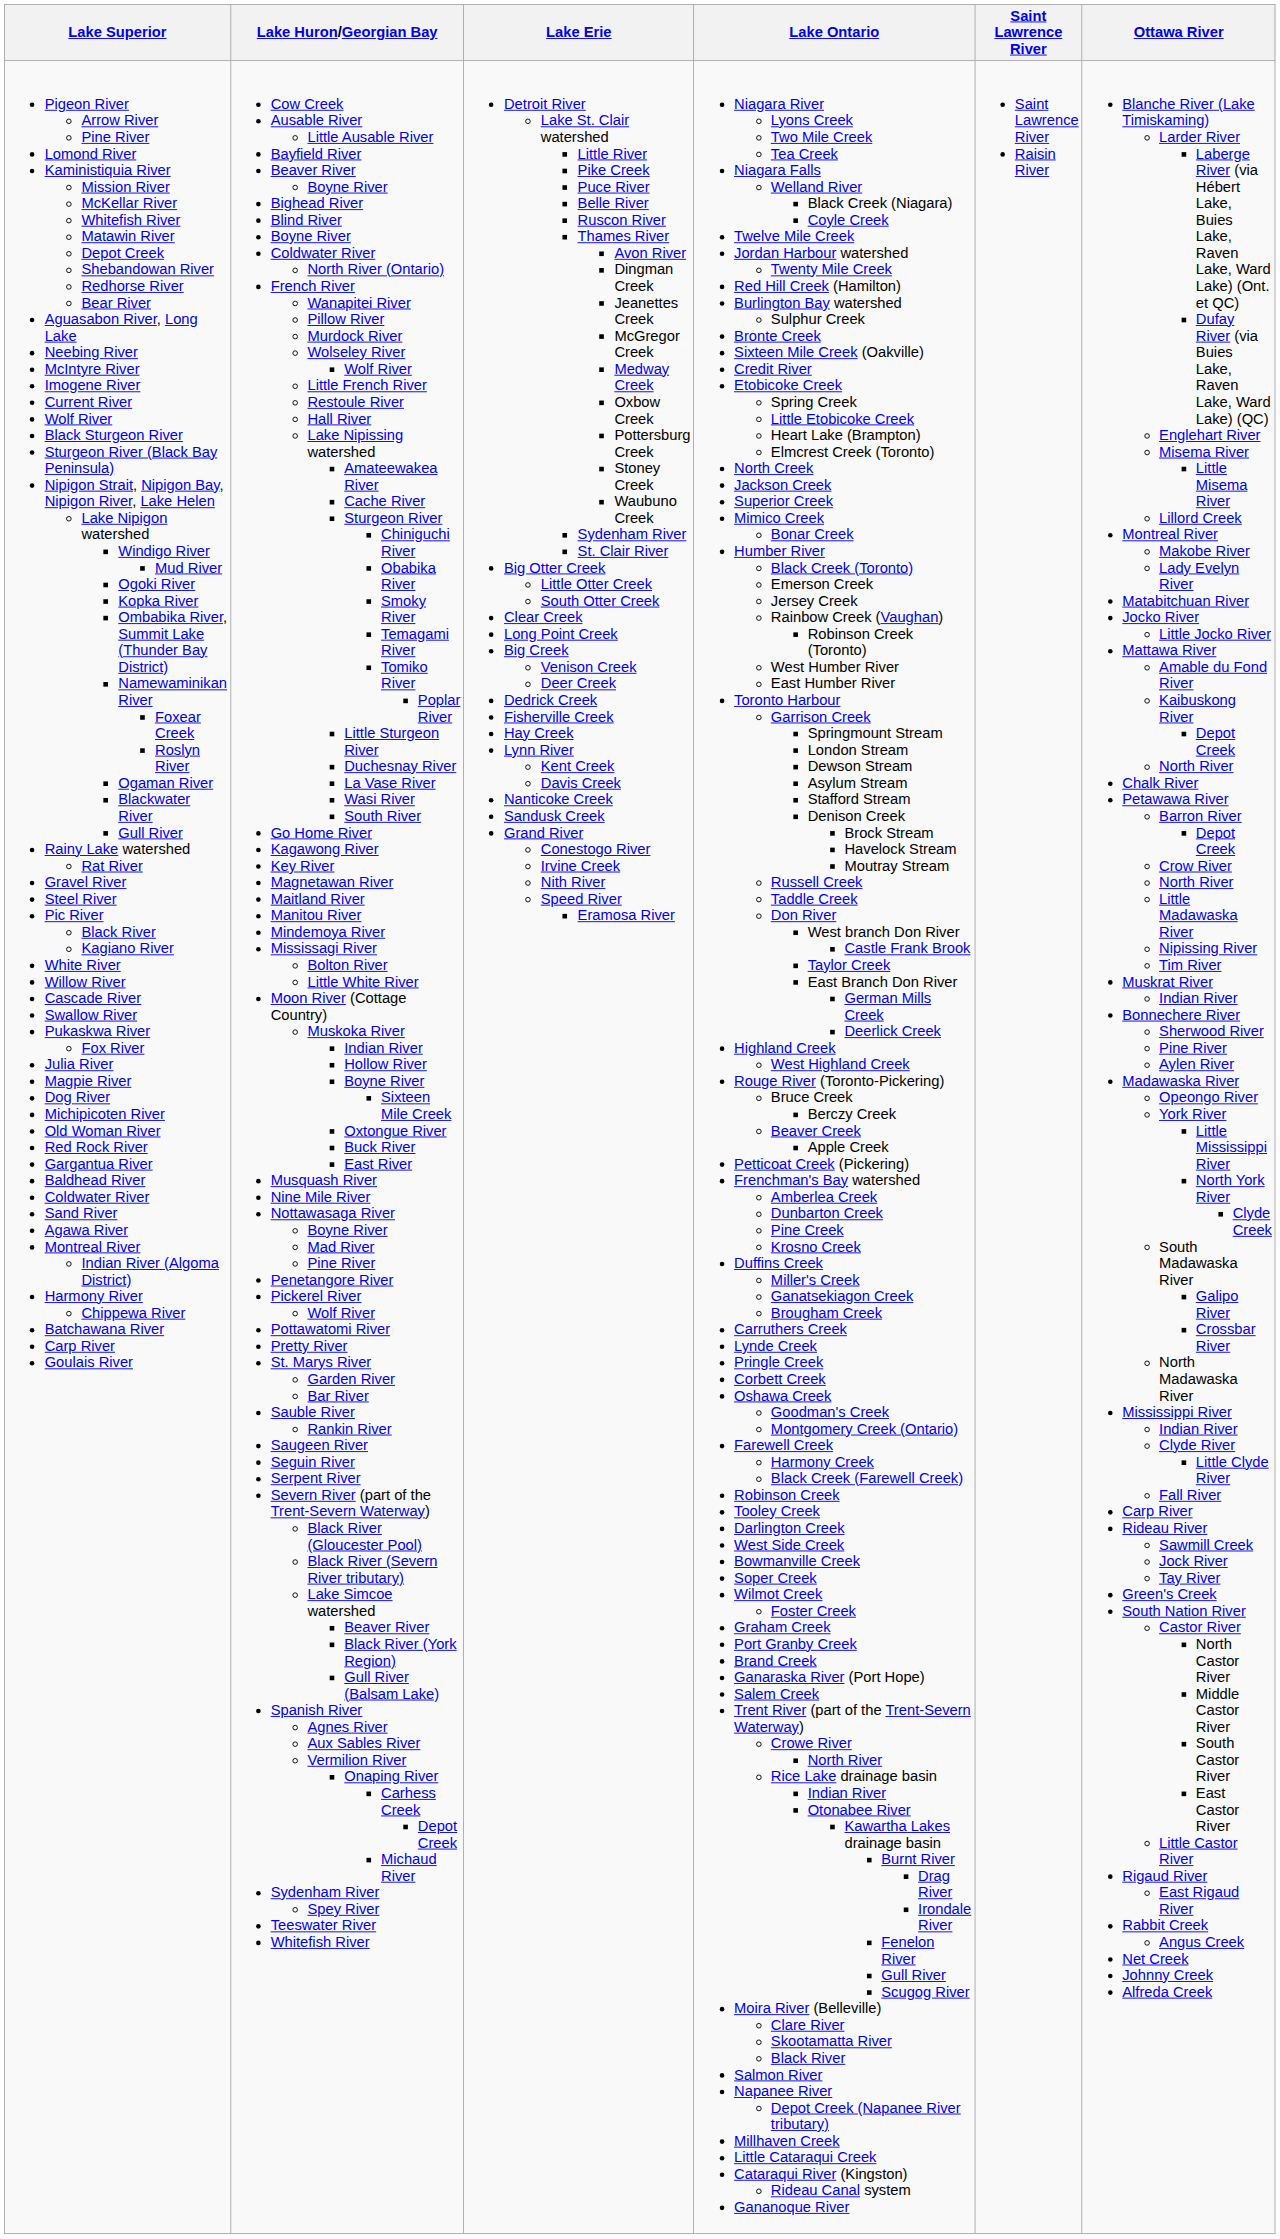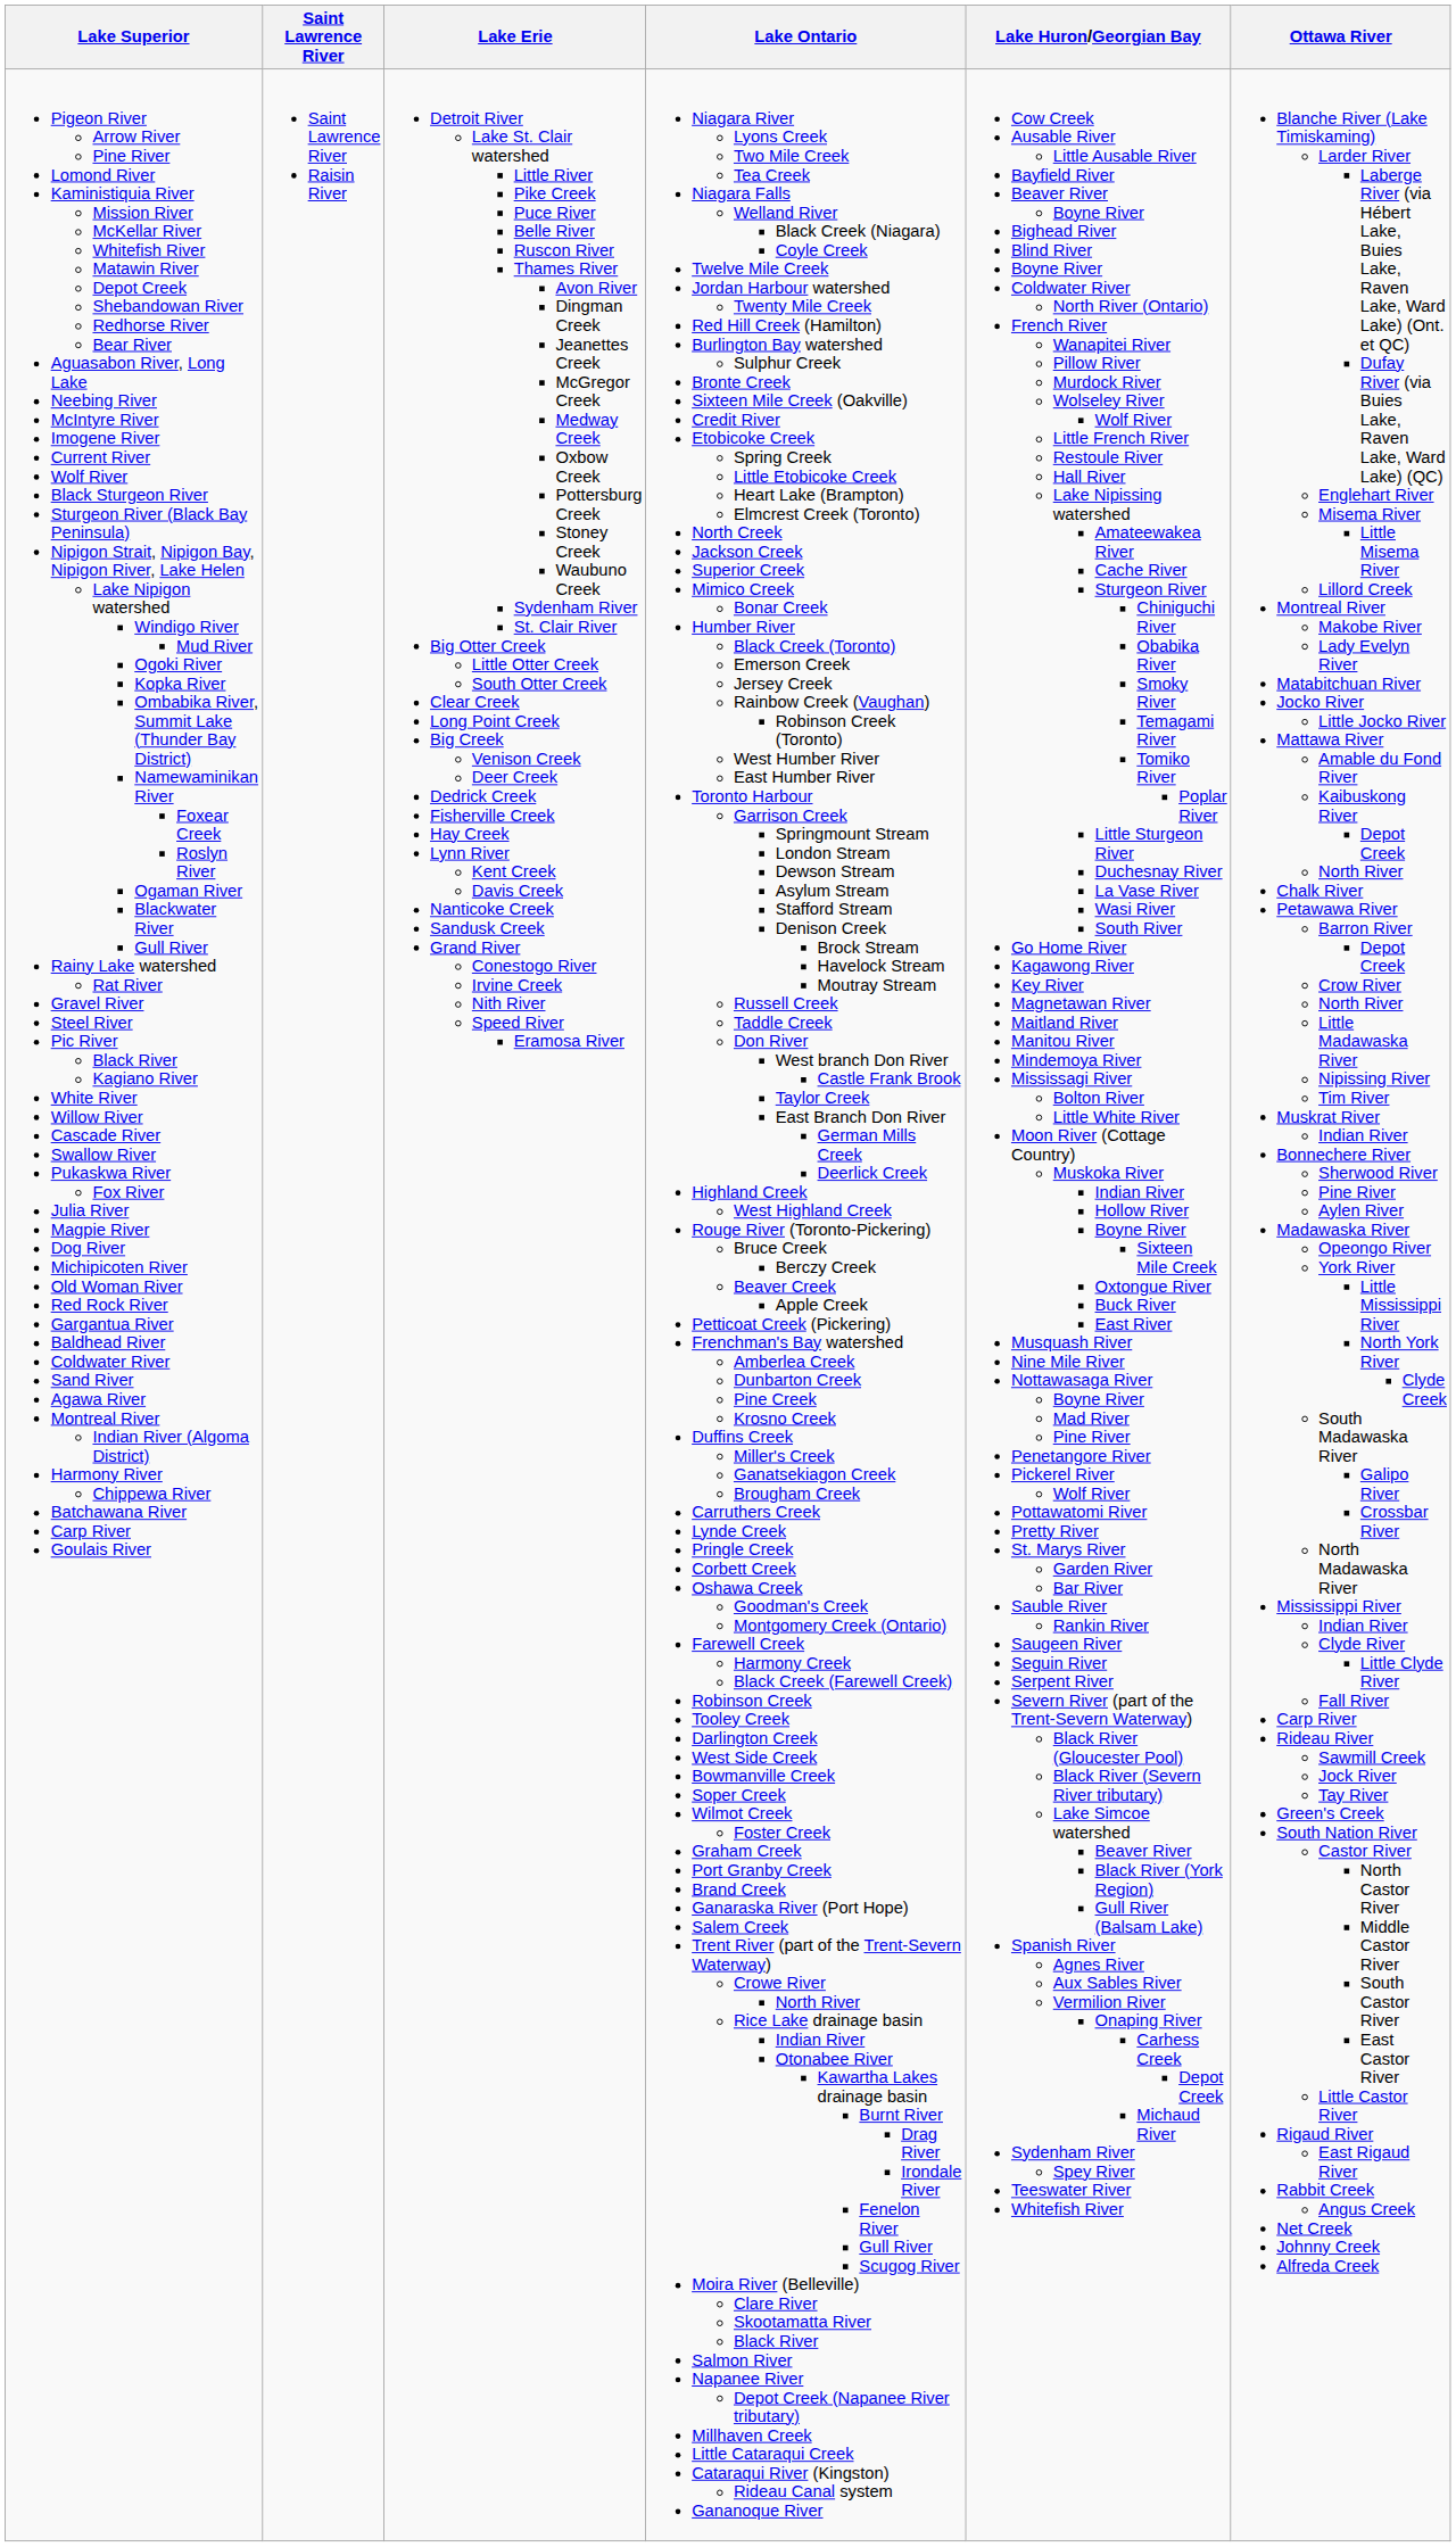columns swapped: Lake Huron/Georgian Bay <-> Saint Lawrence River
